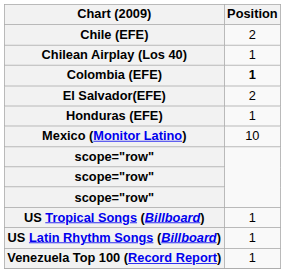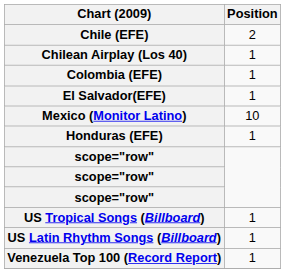Colombia (EFE) | Position: bold -> normal
El Salvador(EFE) | Position: 2 -> 1
rows swapped: Honduras (EFE) <-> Mexico (Monitor Latino)
